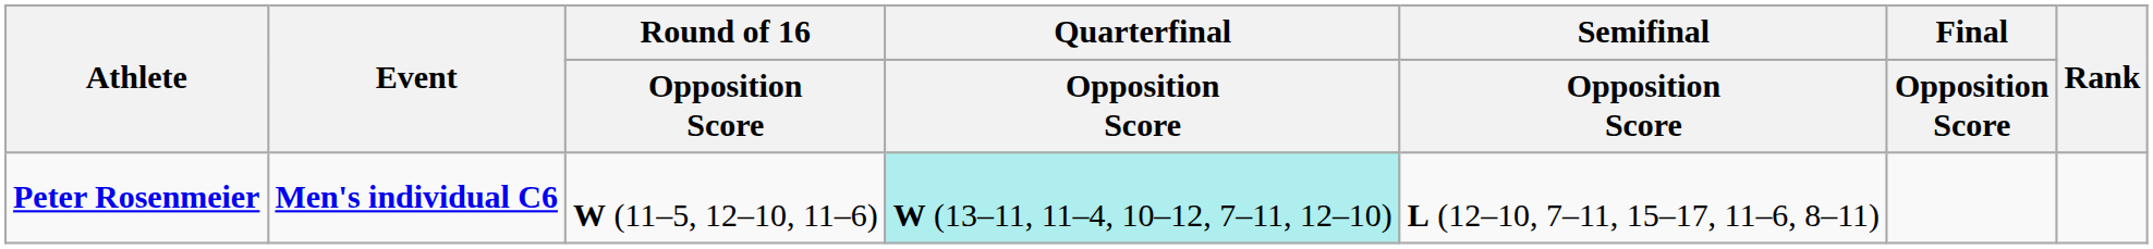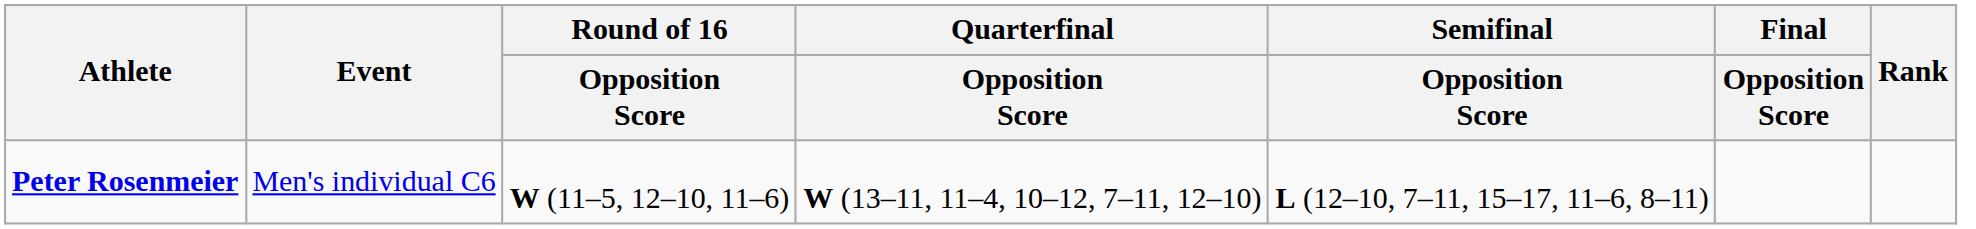Peter Rosenmeier | Event: bold -> normal
Peter Rosenmeier | Quarterfinal / Opposition Score: paleturquoise background -> no background
